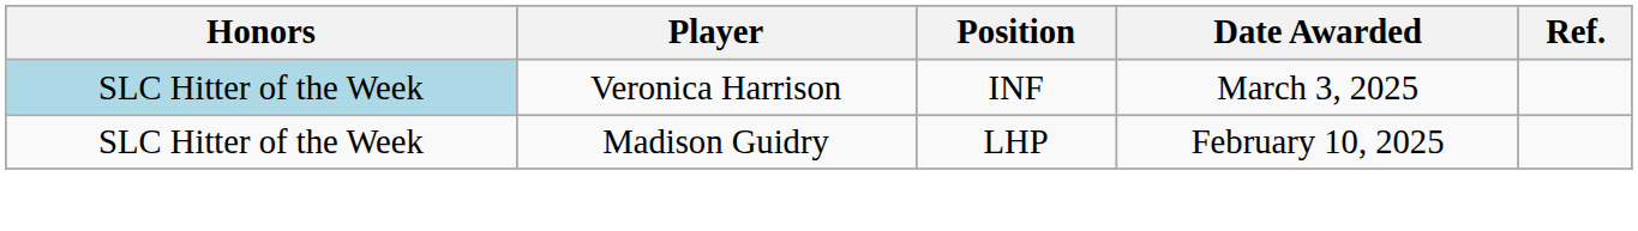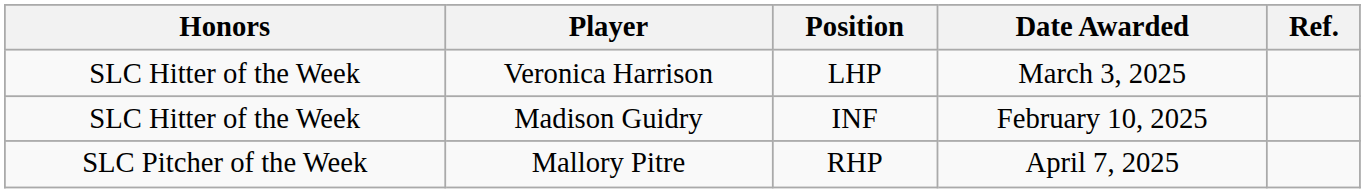Veronica Harrison | Honors: lightblue background -> no background
Veronica Harrison | Position: INF -> LHP
Madison Guidry | Position: LHP -> INF
+ row: SLC Pitcher of the Week | Mallory Pitre | RHP | April 7, 2025
